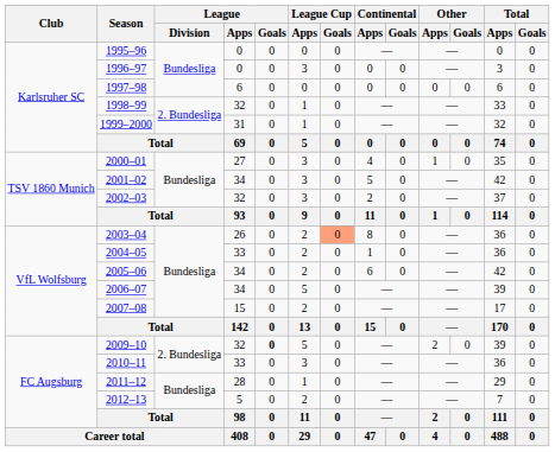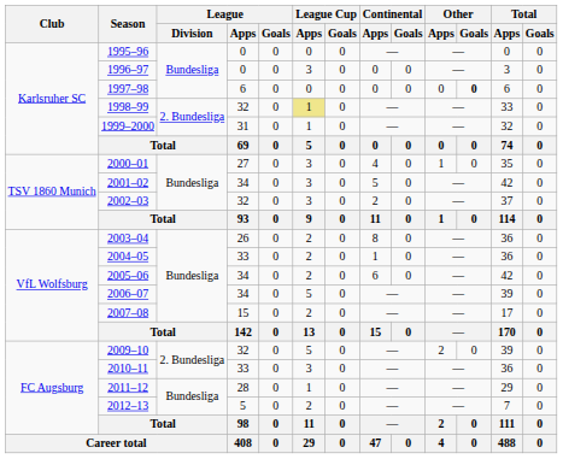1997–98 | Other / Goals: normal -> bold
1998–99 | League Cup / Apps: no background -> khaki background
2003–04 | League Cup / Goals: lightsalmon background -> no background
2009–10 | League / Goals: bold -> normal
